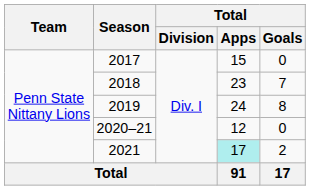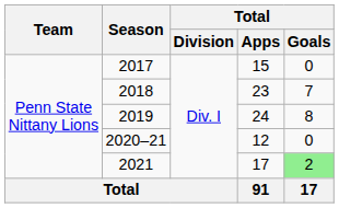2021 | Total / Apps: paleturquoise background -> no background
2021 | Total / Goals: no background -> lightgreen background
